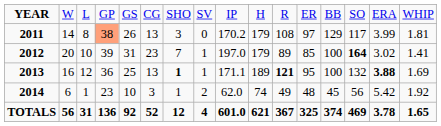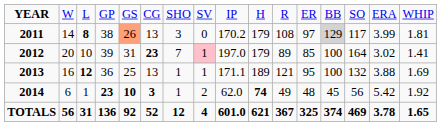2011 | column 3: normal -> bold
2011 | column 4: lightsalmon background -> no background
2011 | column 5: no background -> lightsalmon background
2011 | column 13: no background -> lightgrey background
2012 | column 6: normal -> bold
2012 | column 8: no background -> pink background
2012 | column 14: bold -> normal
2013 | column 3: normal -> bold
2013 | column 7: bold -> normal
2013 | column 11: bold -> normal
2013 | column 15: bold -> normal
2014 | column 4: normal -> bold
2014 | column 5: normal -> bold
2014 | column 6: normal -> bold
2014 | column 10: normal -> bold
